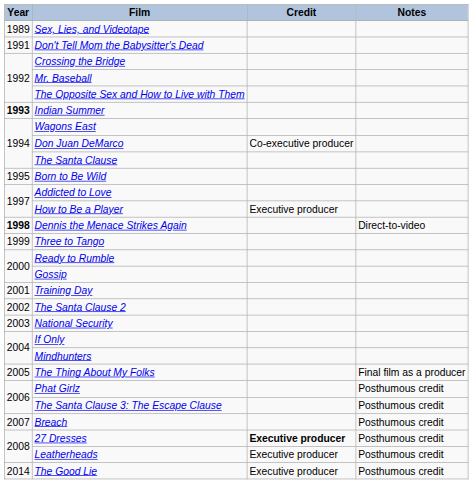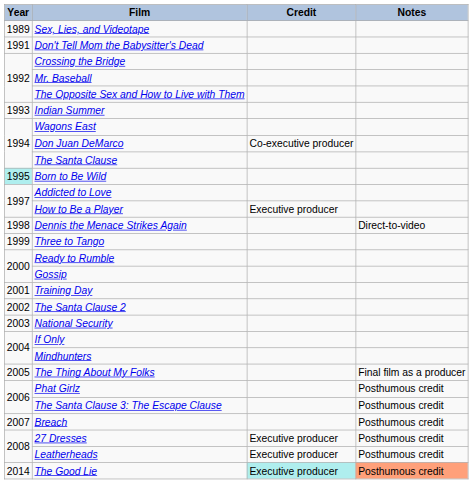Indian Summer | Year: bold -> normal
Born to Be Wild | Year: no background -> paleturquoise background
Dennis the Menace Strikes Again | Year: bold -> normal
27 Dresses | Credit: bold -> normal
The Good Lie | Credit: no background -> paleturquoise background
The Good Lie | Notes: no background -> lightsalmon background
